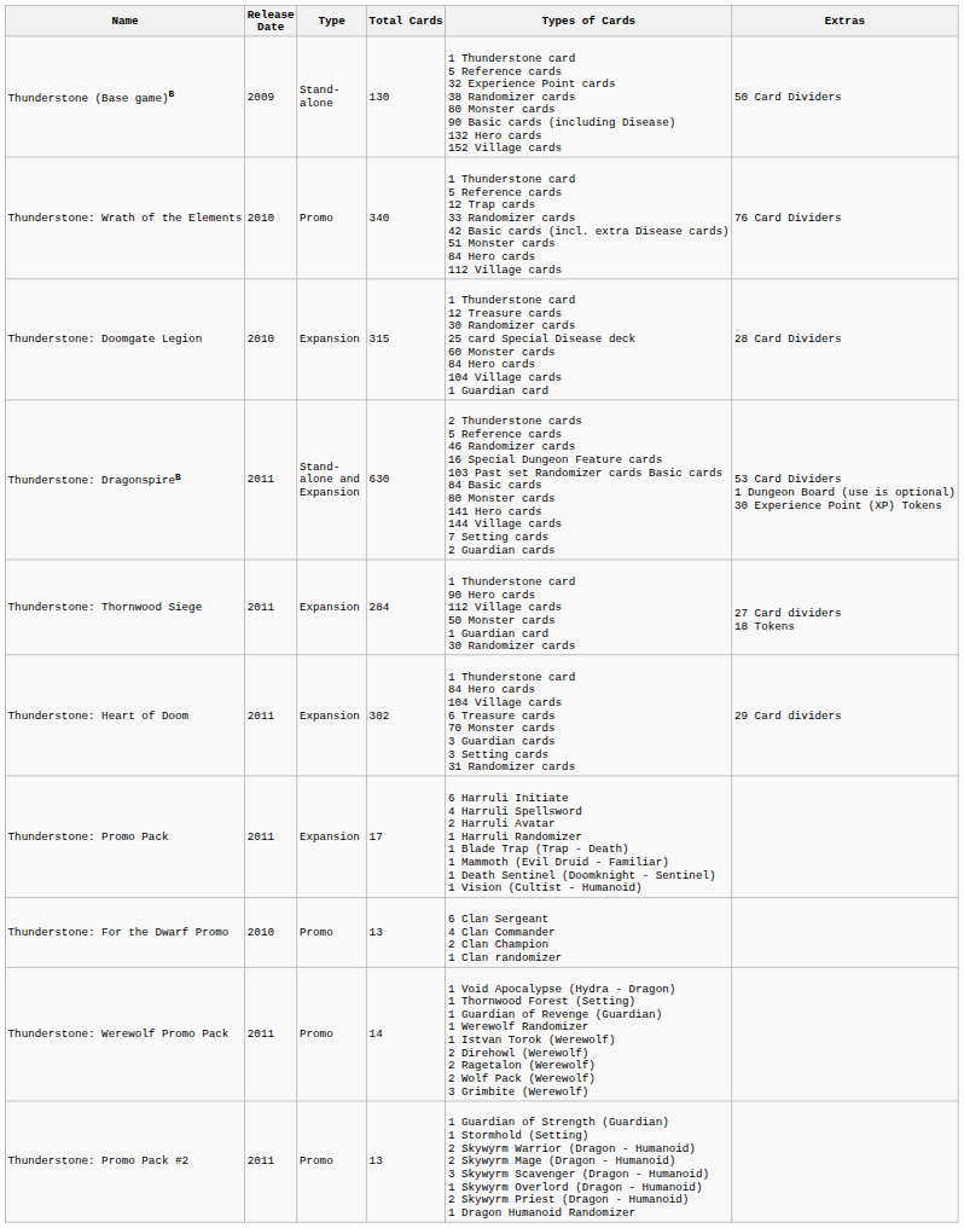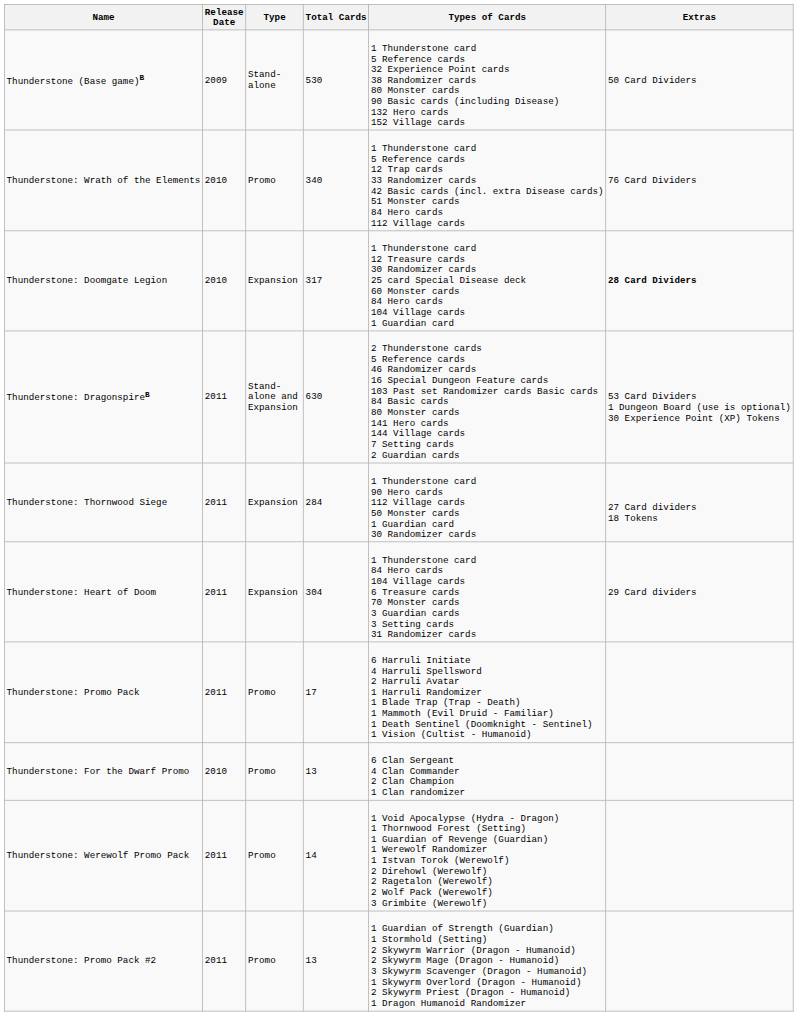Thunderstone (Base game)B | Total Cards: 130 -> 530
Thunderstone: Doomgate Legion | Total Cards: 315 -> 317
Thunderstone: Doomgate Legion | Extras: normal -> bold
Thunderstone: Heart of Doom | Total Cards: 302 -> 304
Thunderstone: Promo Pack | Type: Expansion -> Promo
